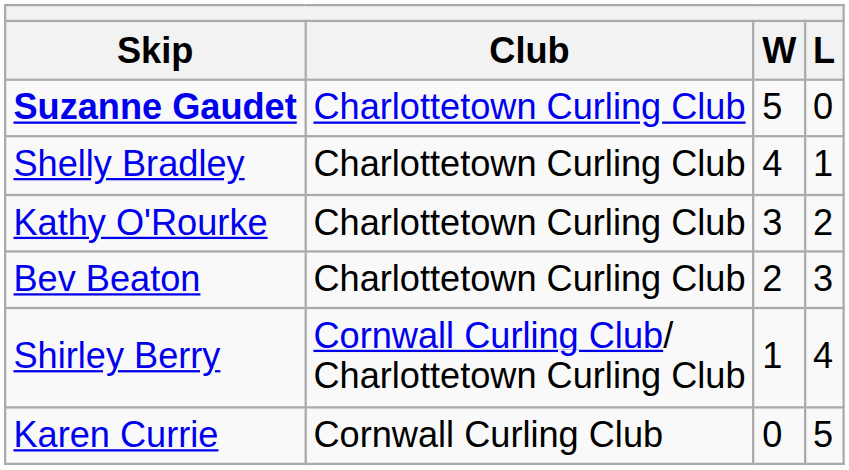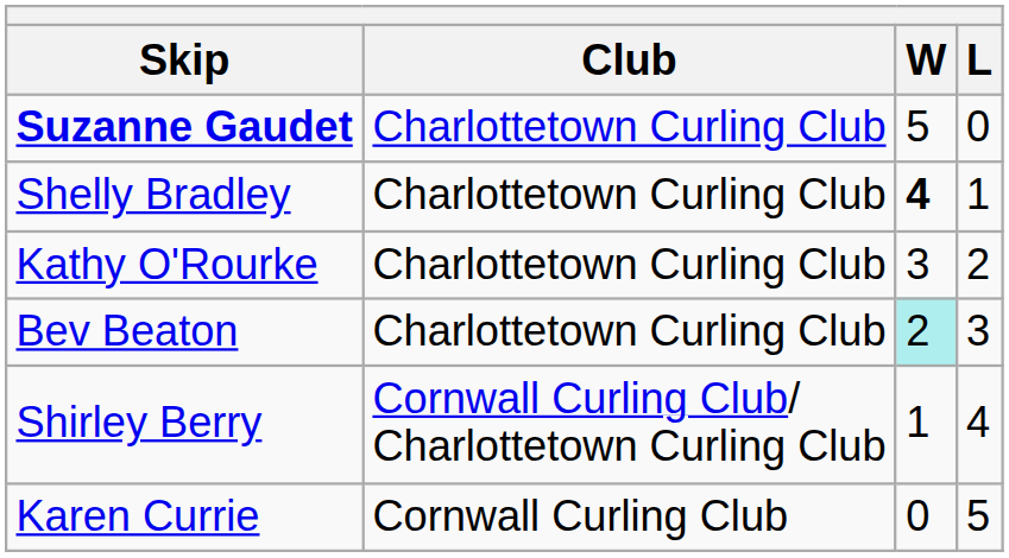Shelly Bradley | W: normal -> bold
Bev Beaton | W: no background -> paleturquoise background
